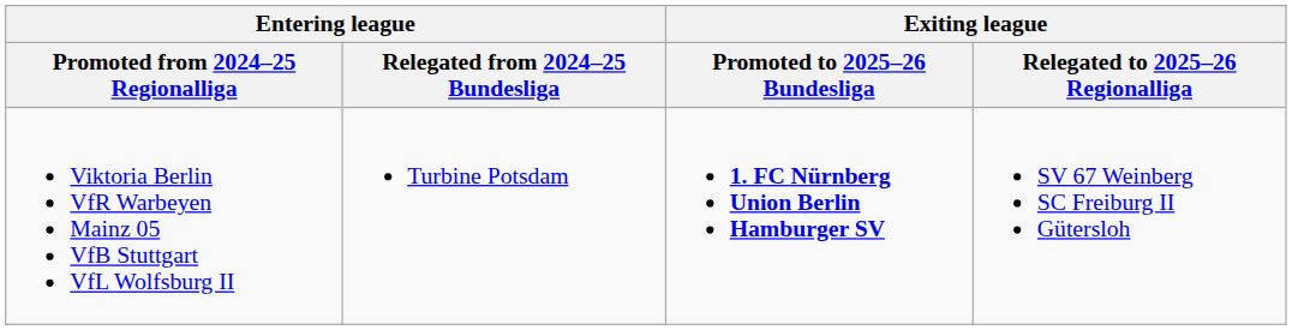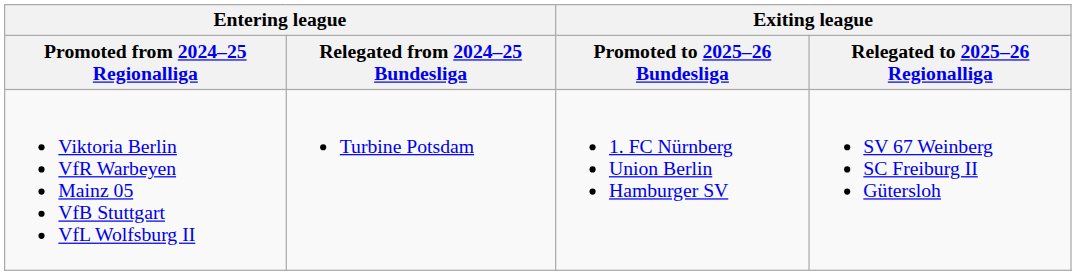row 3 | Exiting league / Promoted to 2025–26 Bundesliga: bold -> normal
